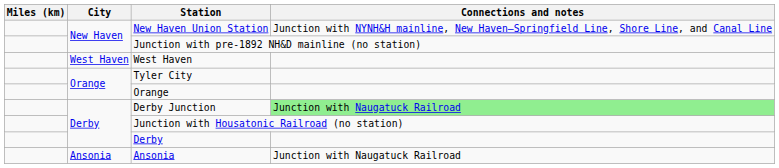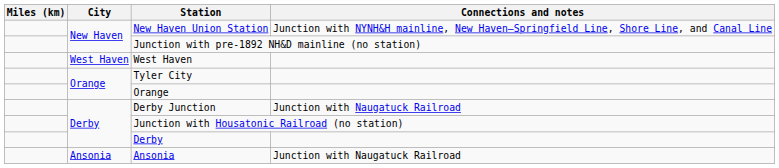Derby Junction | Connections and notes: lightgreen background -> no background
